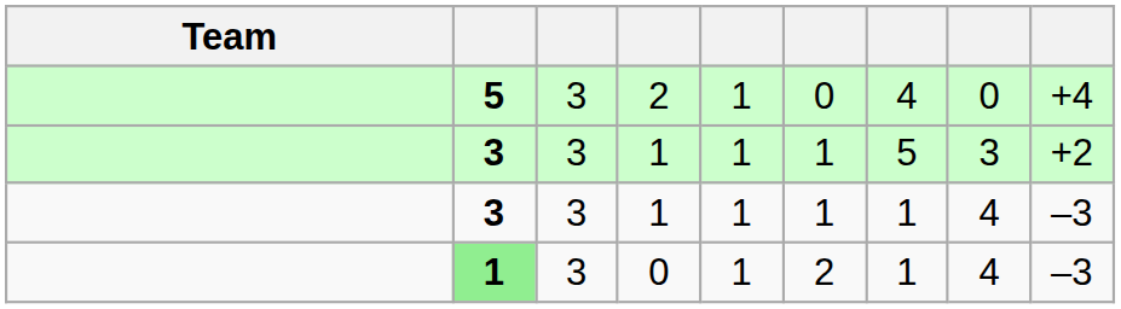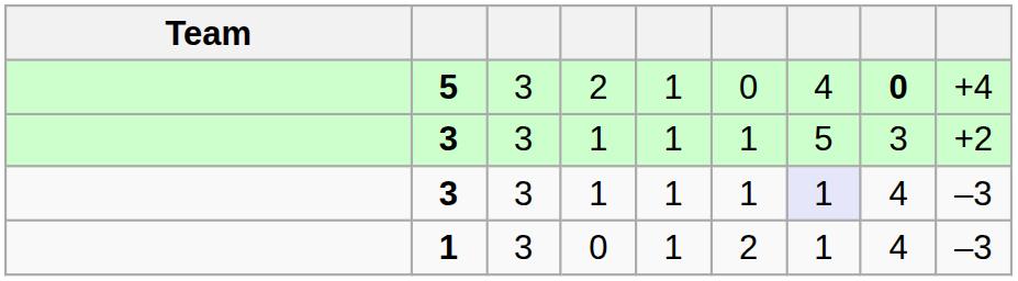row 2 | column 8: normal -> bold
row 4 | column 7: no background -> lavender background
row 5 | column 2: lightgreen background -> no background
